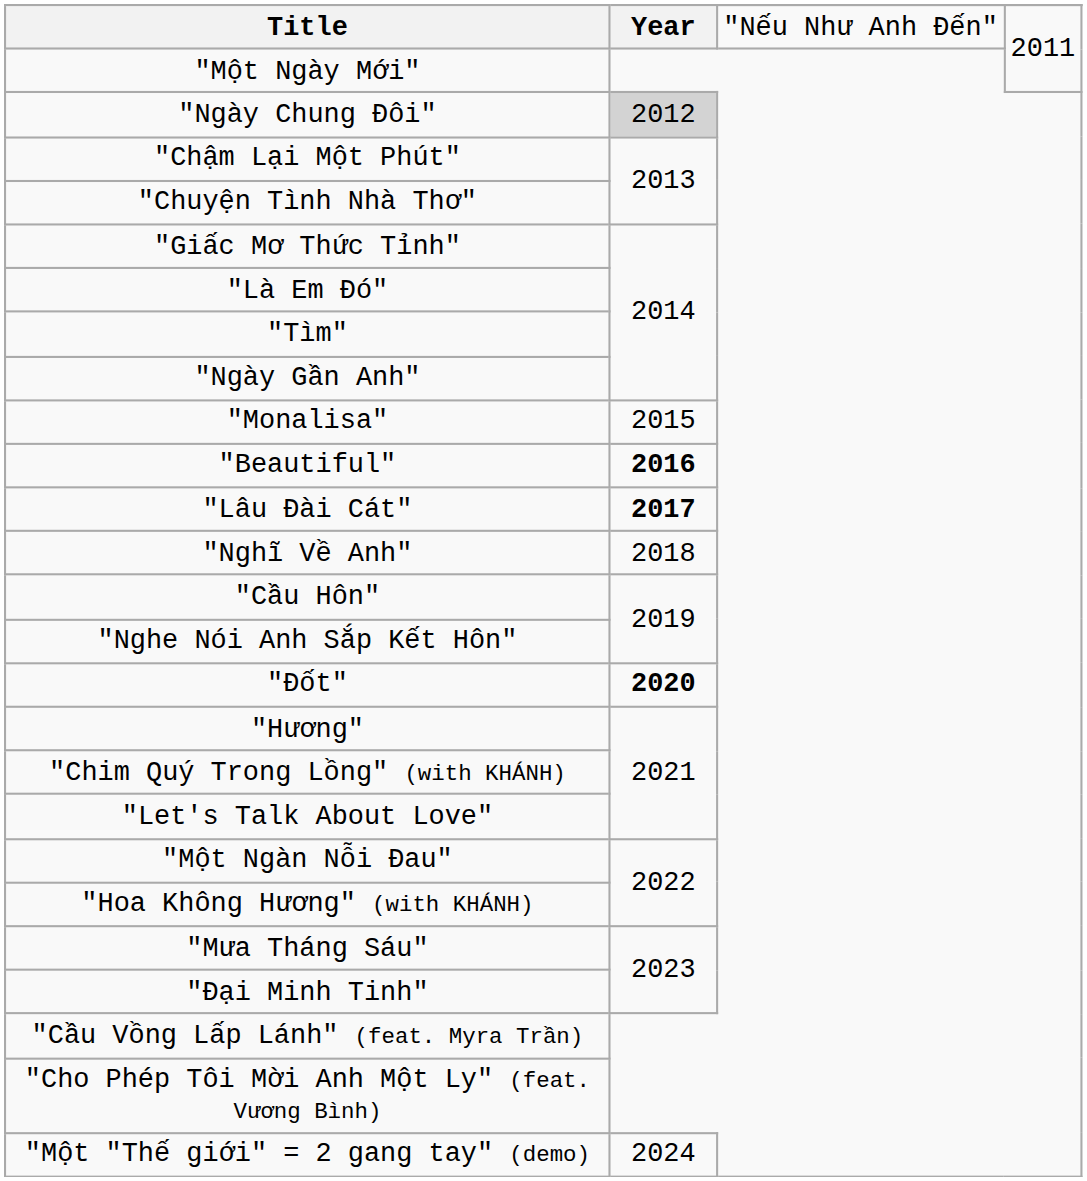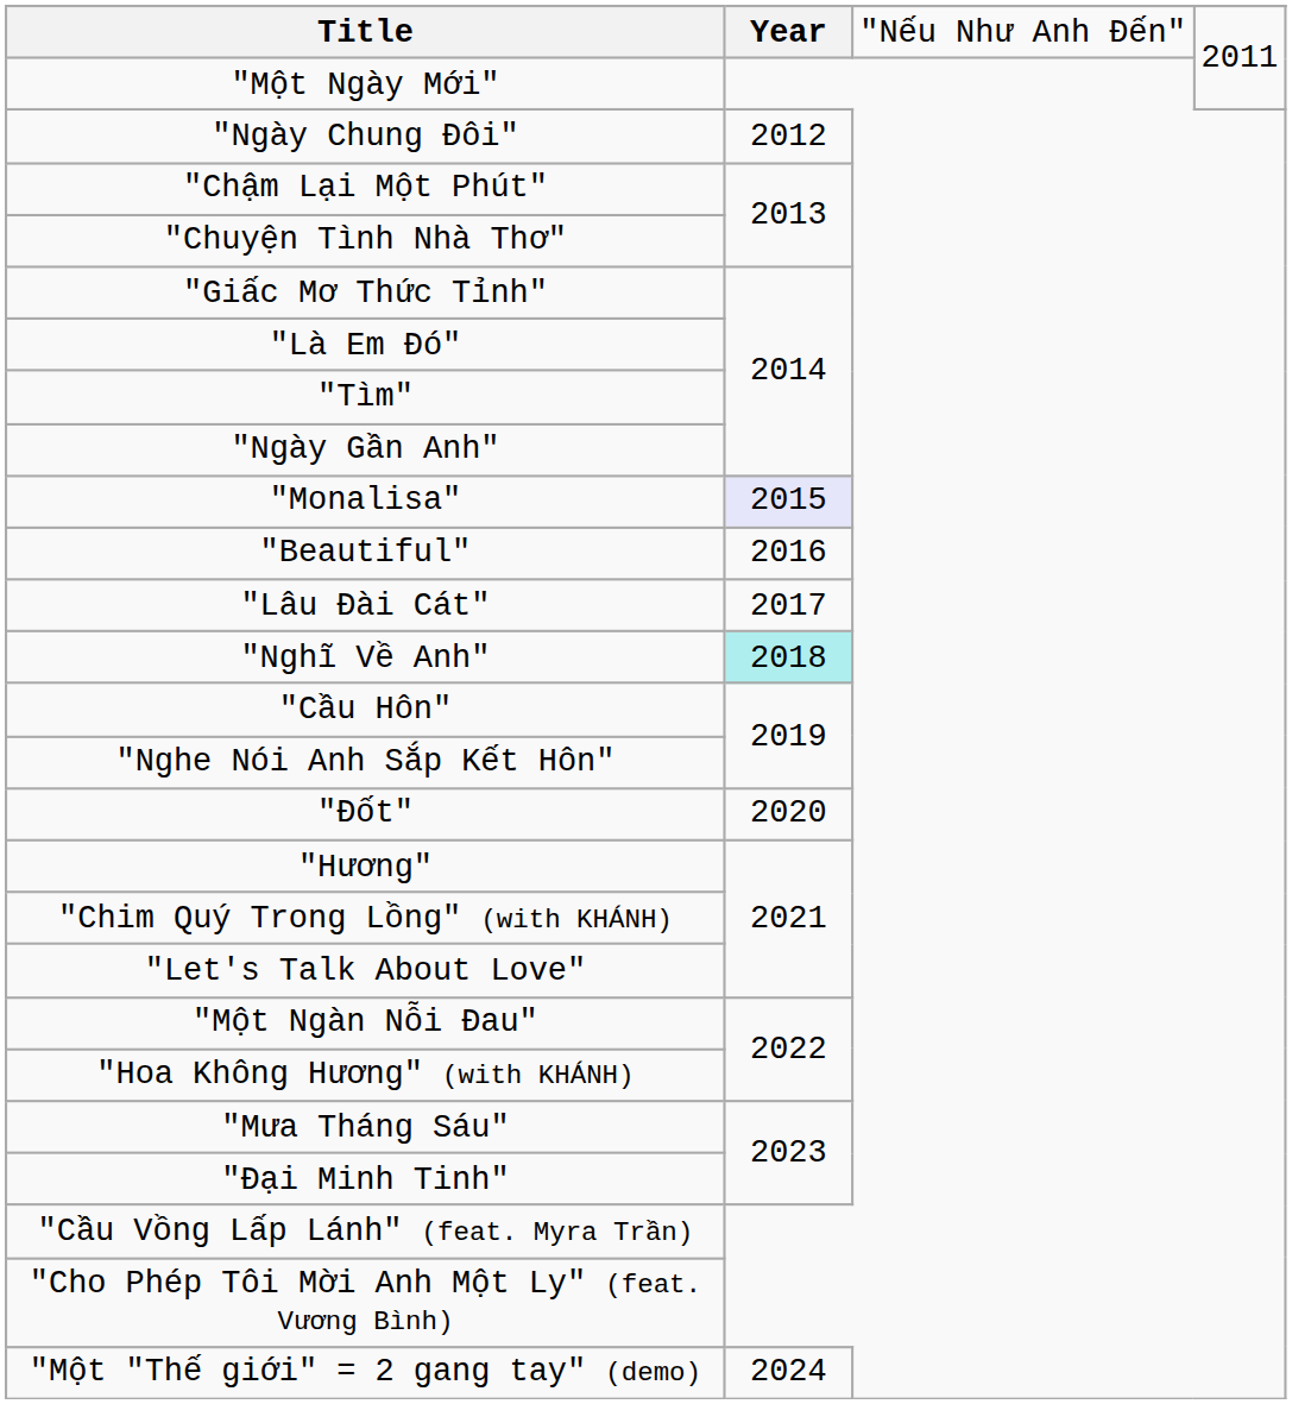"Ngày Chung Đôi" | Year: lightgrey background -> no background
"Monalisa" | Year: no background -> lavender background
"Beautiful" | Year: bold -> normal
"Lâu Đài Cát" | Year: bold -> normal
"Nghĩ Về Anh" | Year: no background -> paleturquoise background
"Đốt" | Year: bold -> normal
